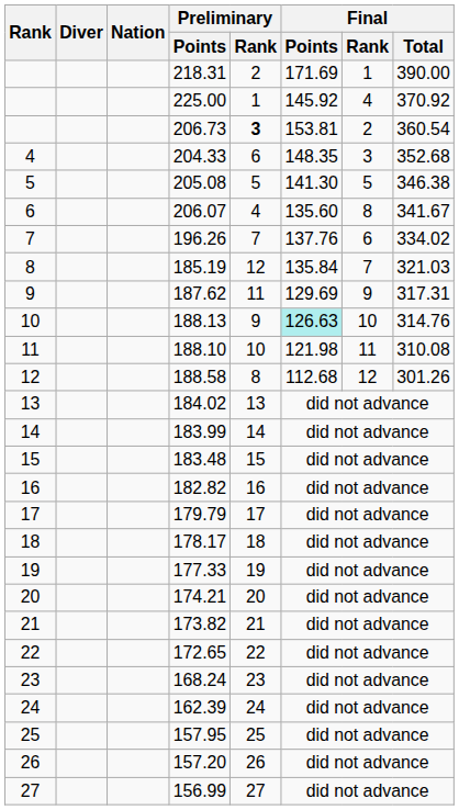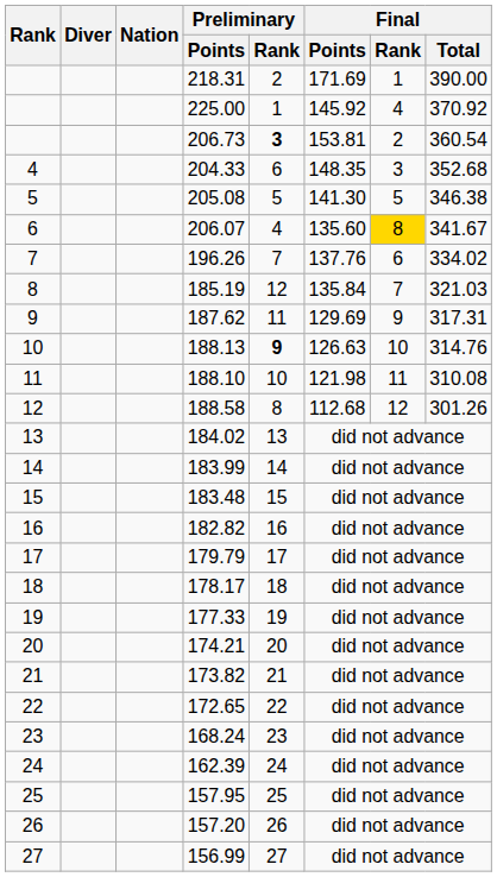206.07 | Final / Rank: no background -> gold background
188.13 | Preliminary / Rank: normal -> bold
188.13 | Final / Points: paleturquoise background -> no background
